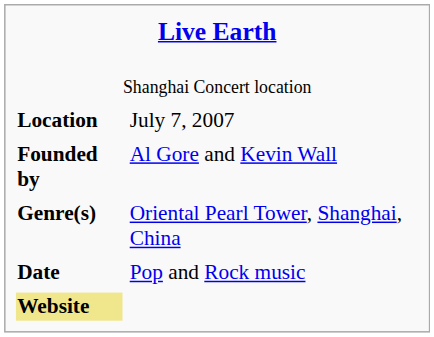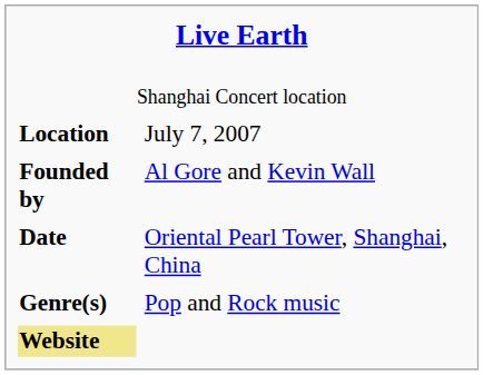row 5 | column 1: Genre(s) -> Date
row 6 | column 1: Date -> Genre(s)
